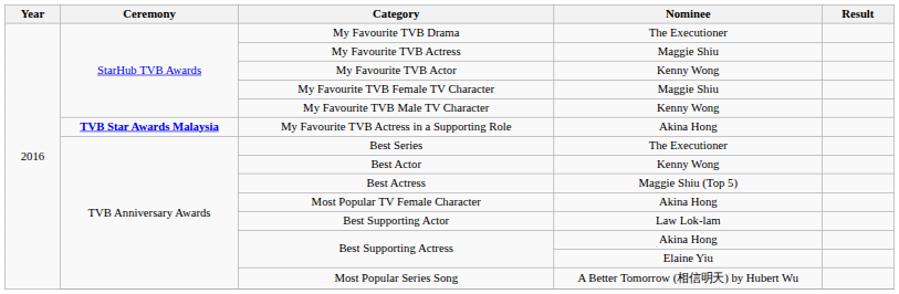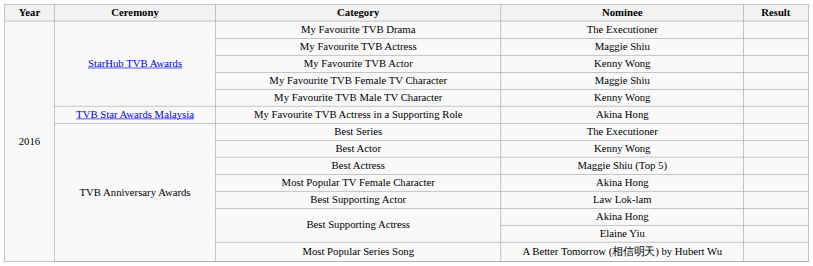My Favourite TVB Actress in a Supporting Role | Ceremony: bold -> normal
